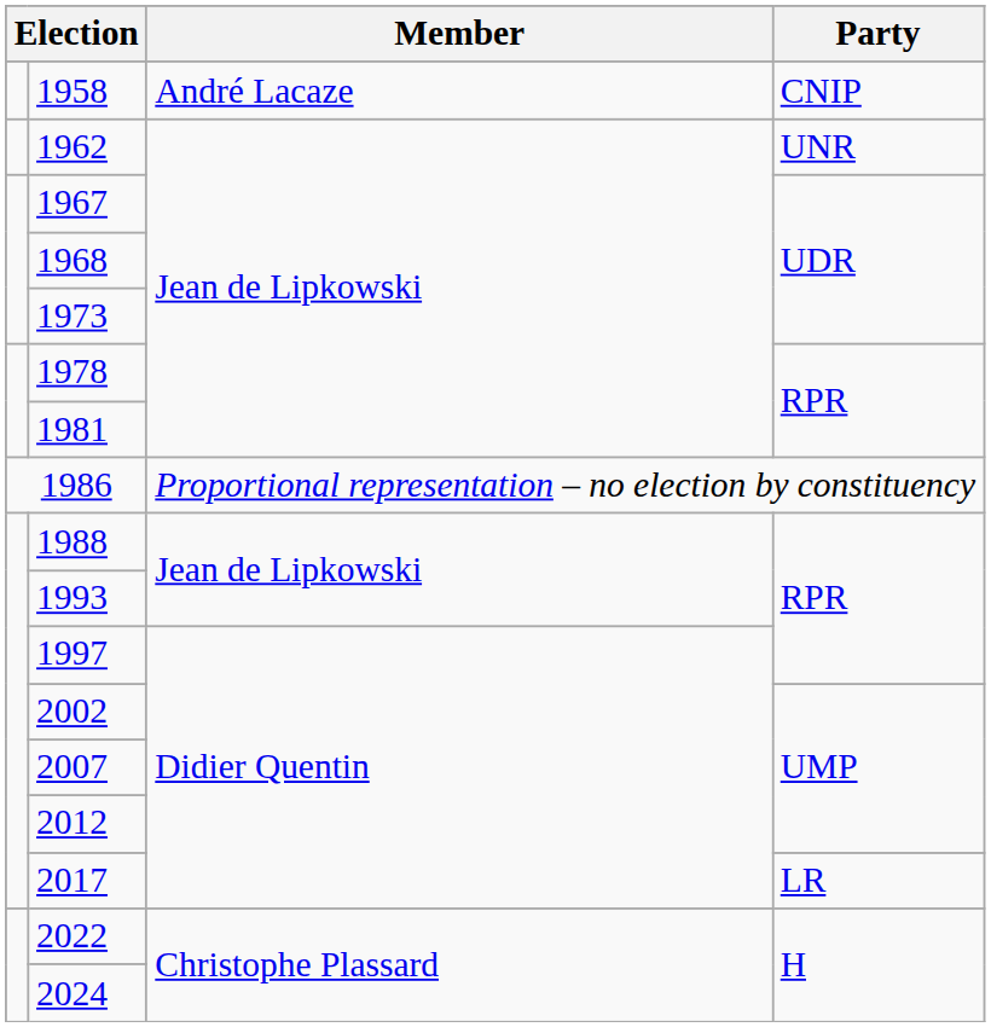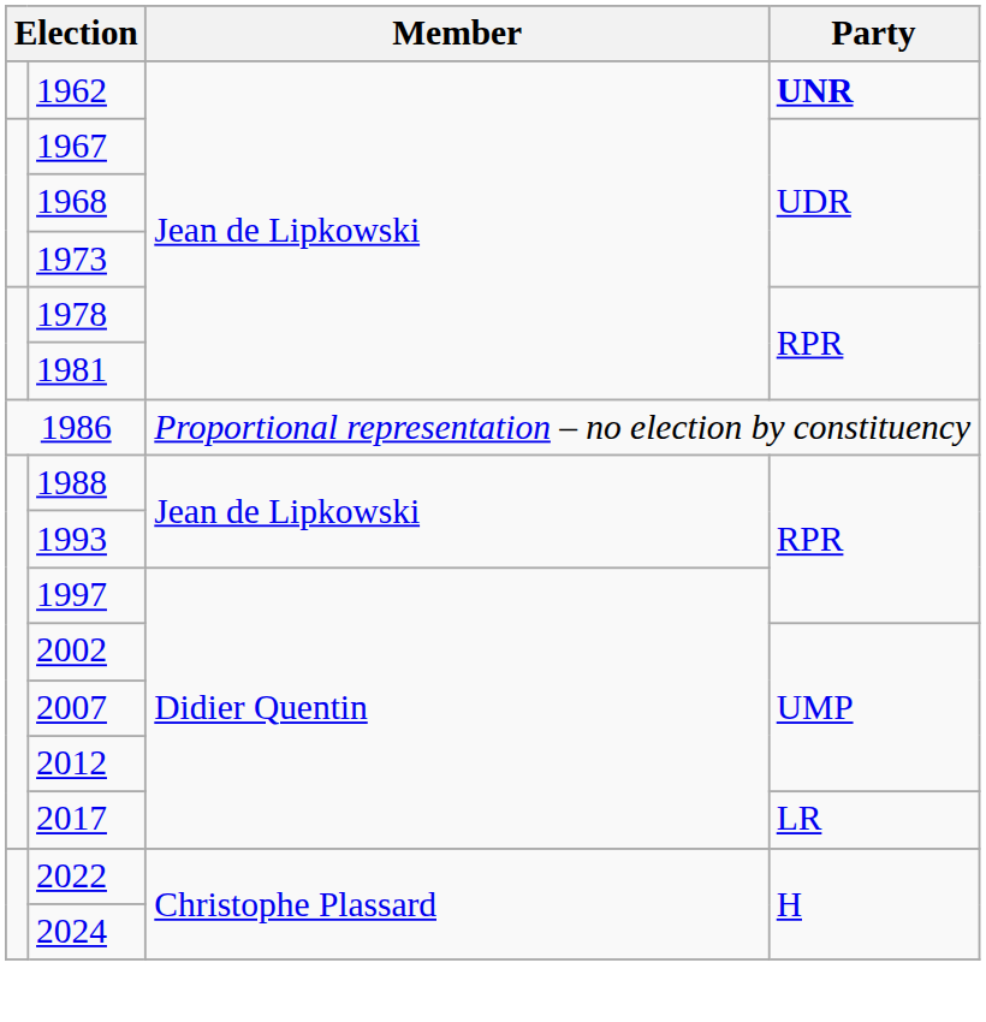- row: 1958 | André Lacaze | CNIP
1962 | Party: normal -> bold
